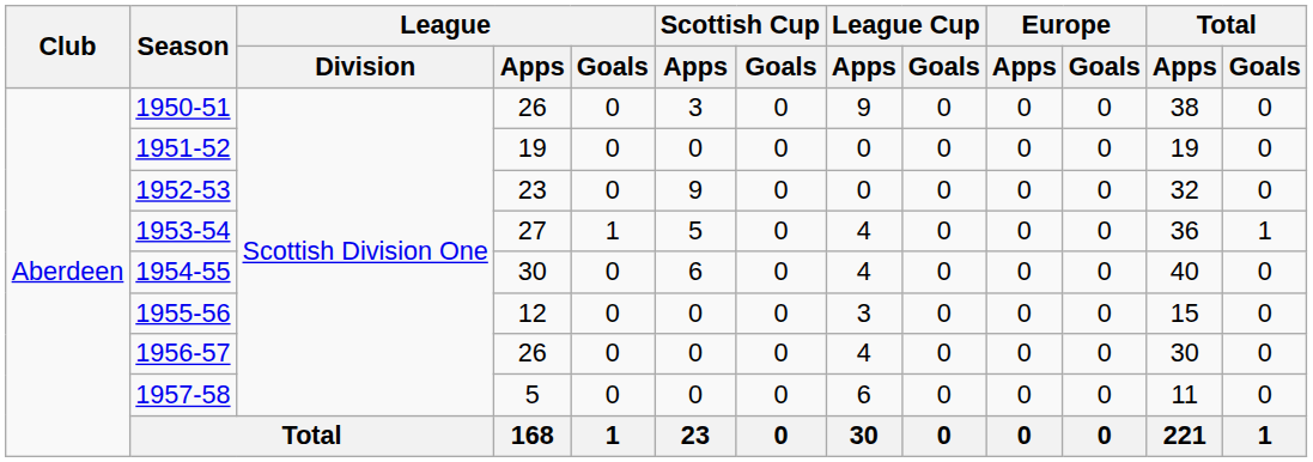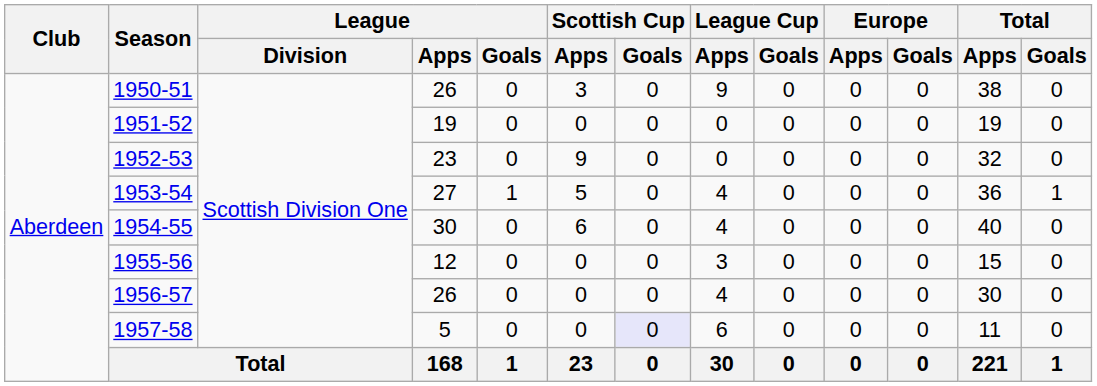1957-58 | Scottish Cup / Goals: no background -> lavender background
